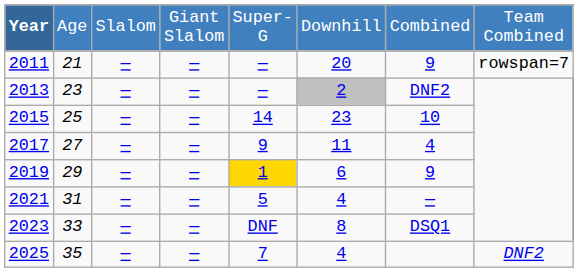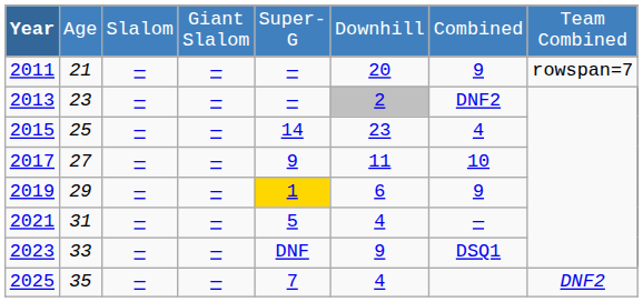2015 | column 7: 10 -> 4
2017 | column 7: 4 -> 10
2023 | column 6: 8 -> 9
